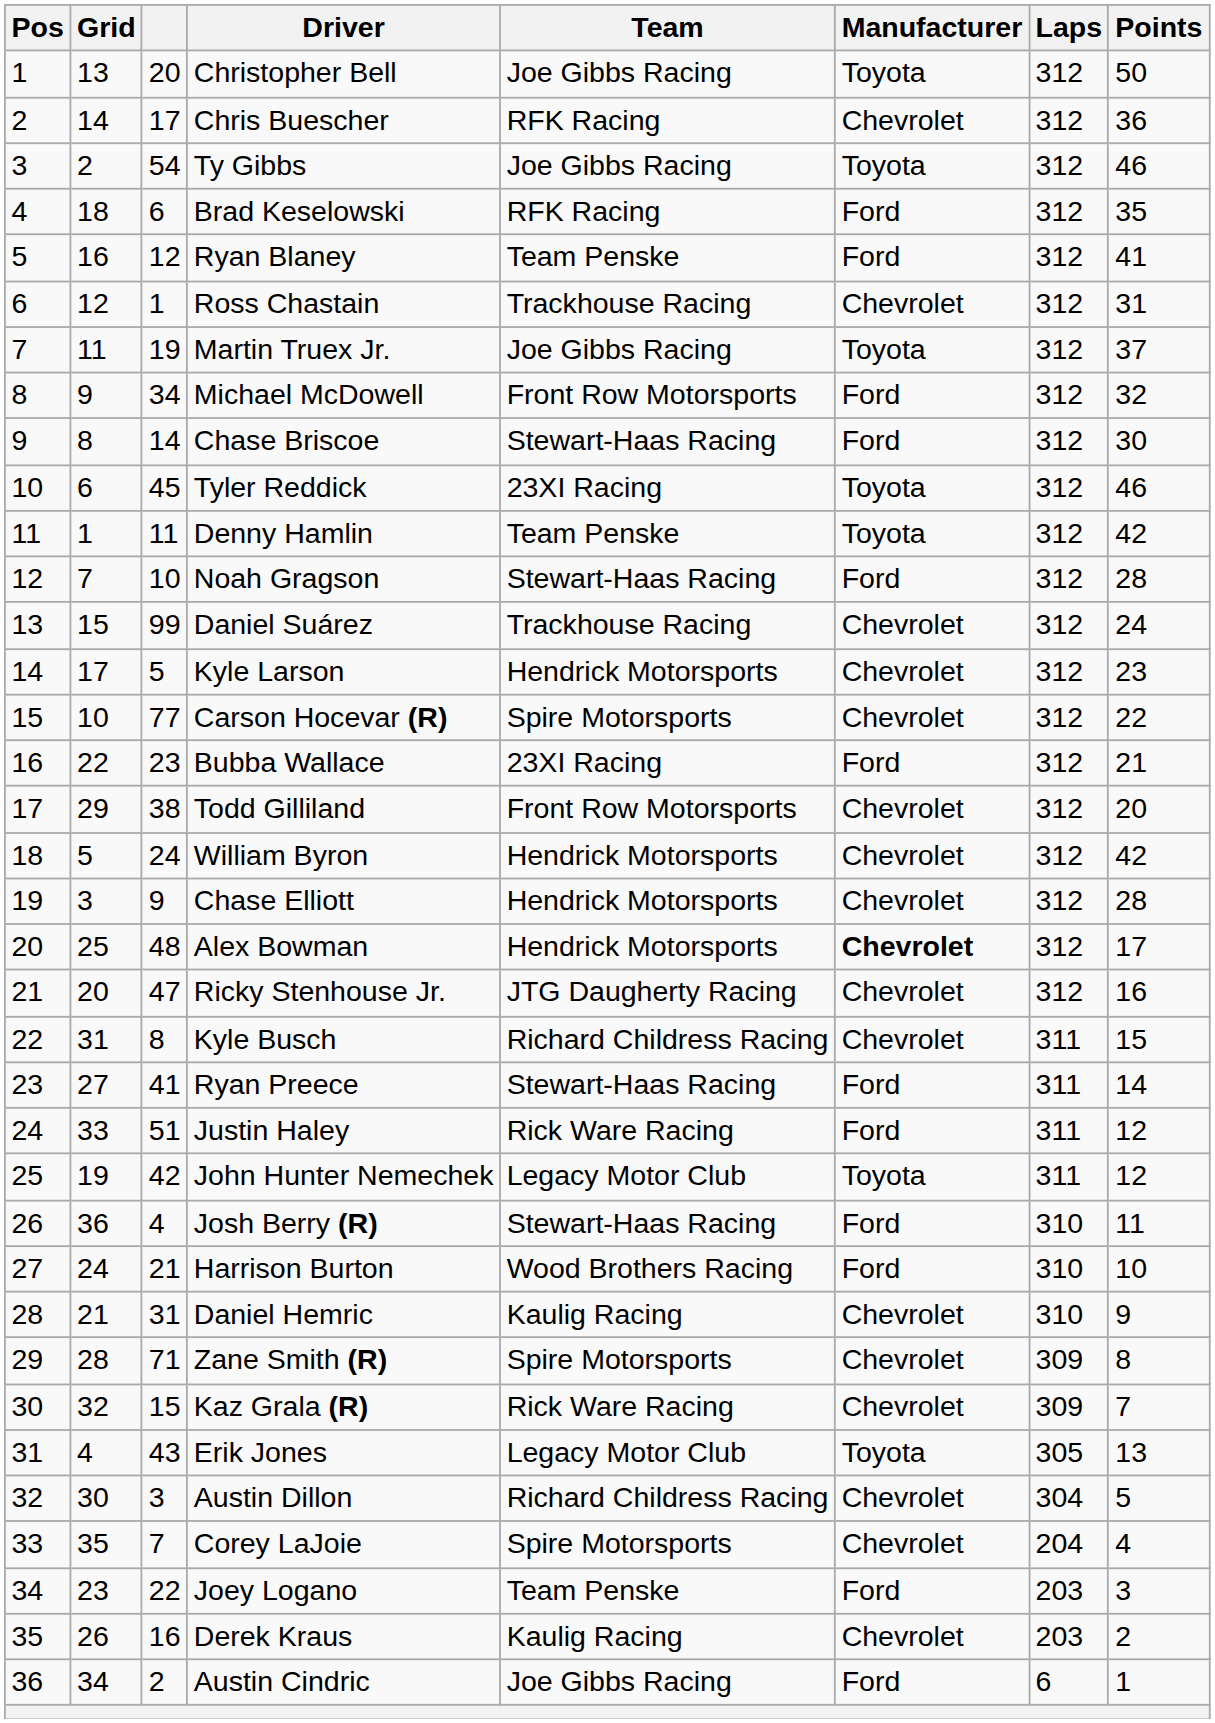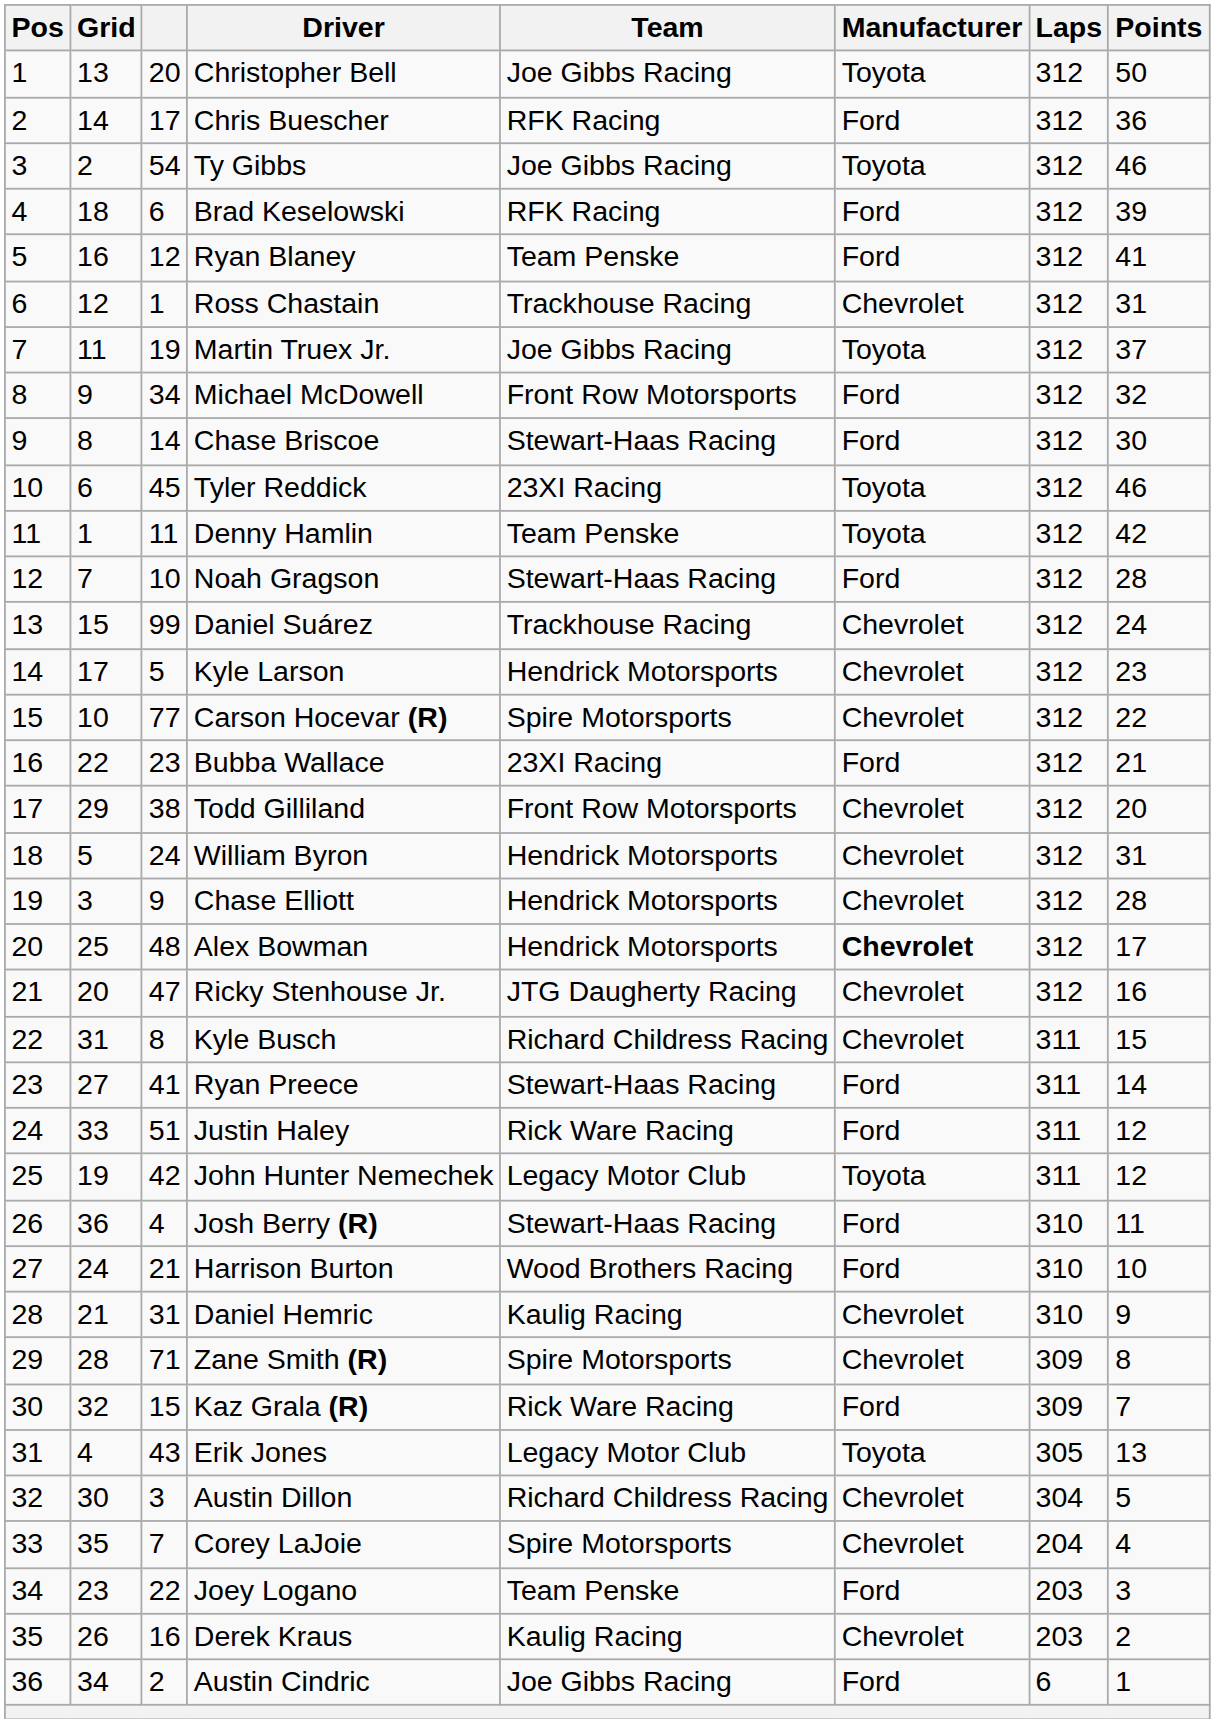Chris Buescher | Manufacturer: Chevrolet -> Ford
Brad Keselowski | Points: 35 -> 39
William Byron | Points: 42 -> 31
Kaz Grala (R) | Manufacturer: Chevrolet -> Ford
